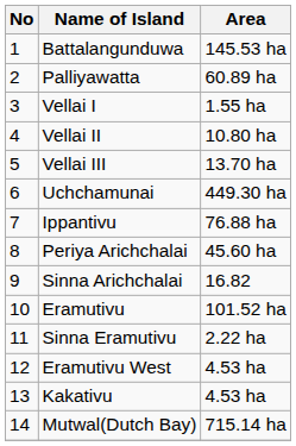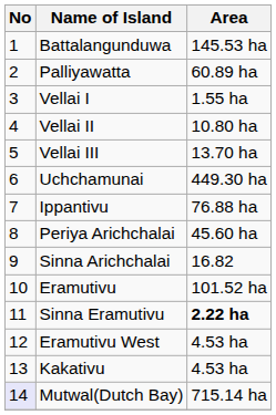Sinna Eramutivu | Area: normal -> bold
Mutwal(Dutch Bay) | No: no background -> lavender background
